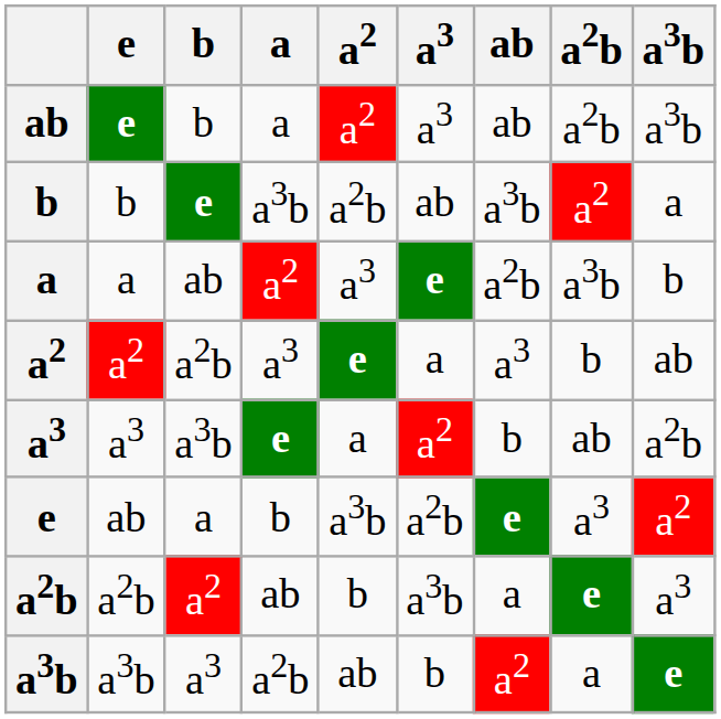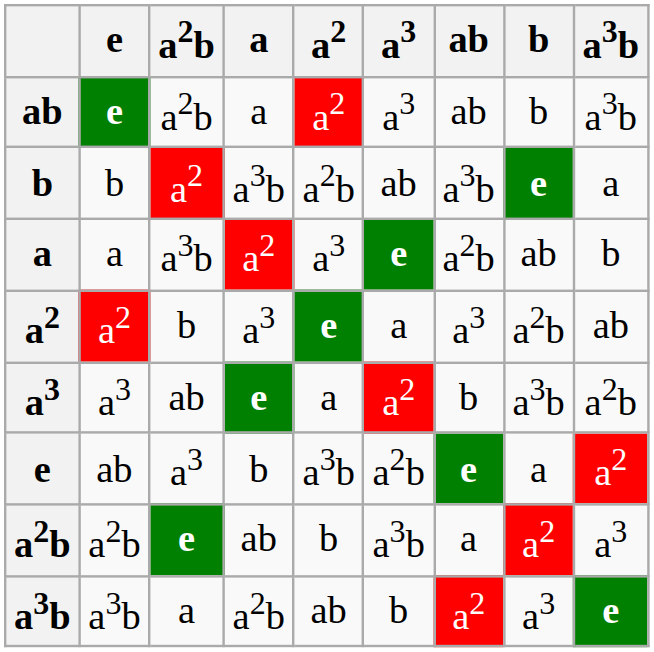columns swapped: b <-> a2b
